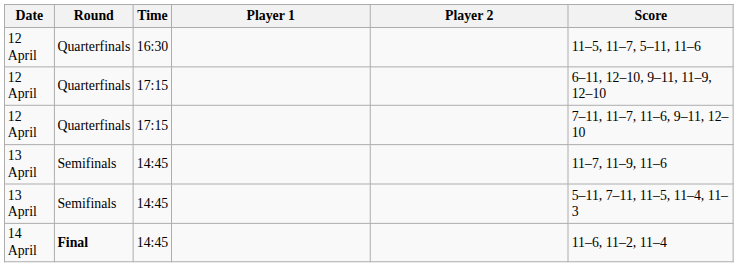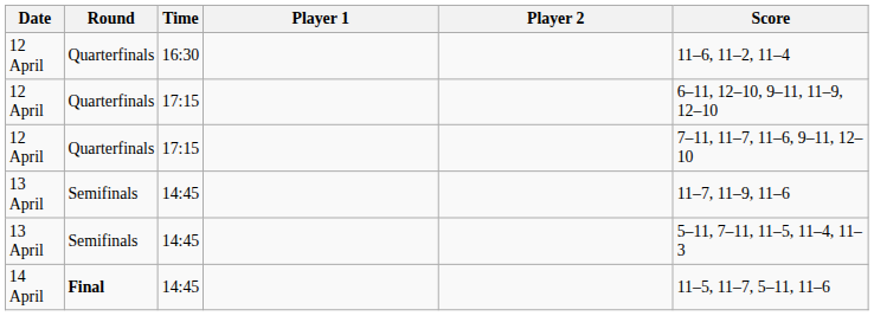12 April / 16:30 | Score: 11–5, 11–7, 5–11, 11–6 -> 11–6, 11–2, 11–4
14 April | Score: 11–6, 11–2, 11–4 -> 11–5, 11–7, 5–11, 11–6
